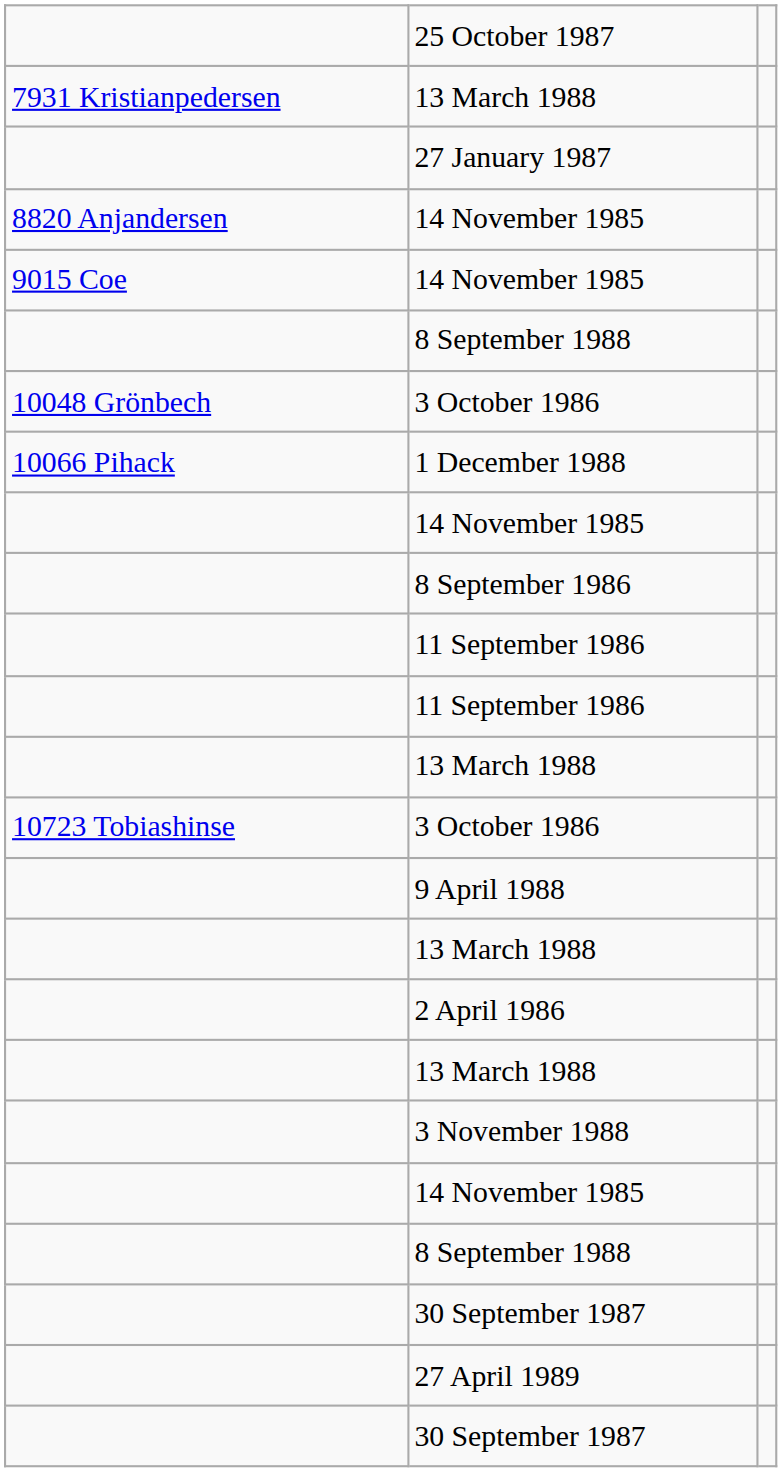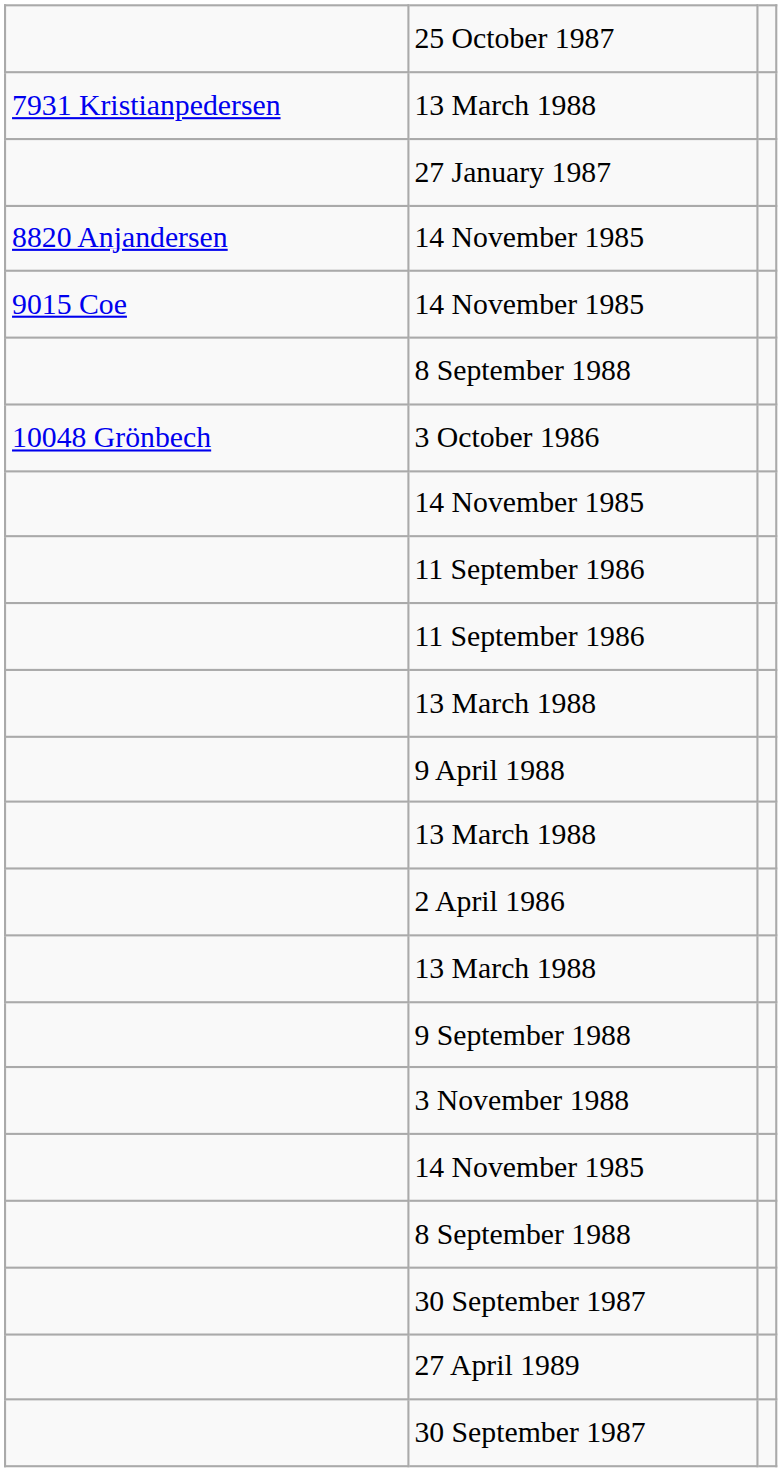- row: 10066 Pihack | 1 December 1988
- row: 8 September 1986
- row: 10723 Tobiashinse | 3 October 1986
+ row: 9 September 1988
